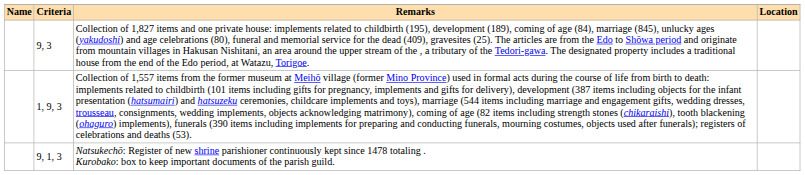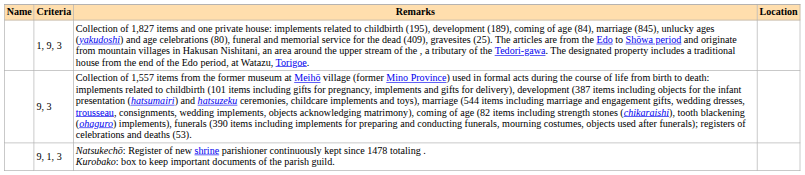row 2 | Criteria: 9, 3 -> 1, 9, 3
row 3 | Criteria: 1, 9, 3 -> 9, 3
